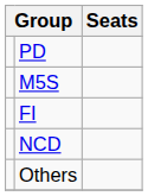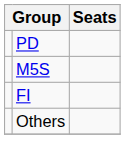- row: NCD
